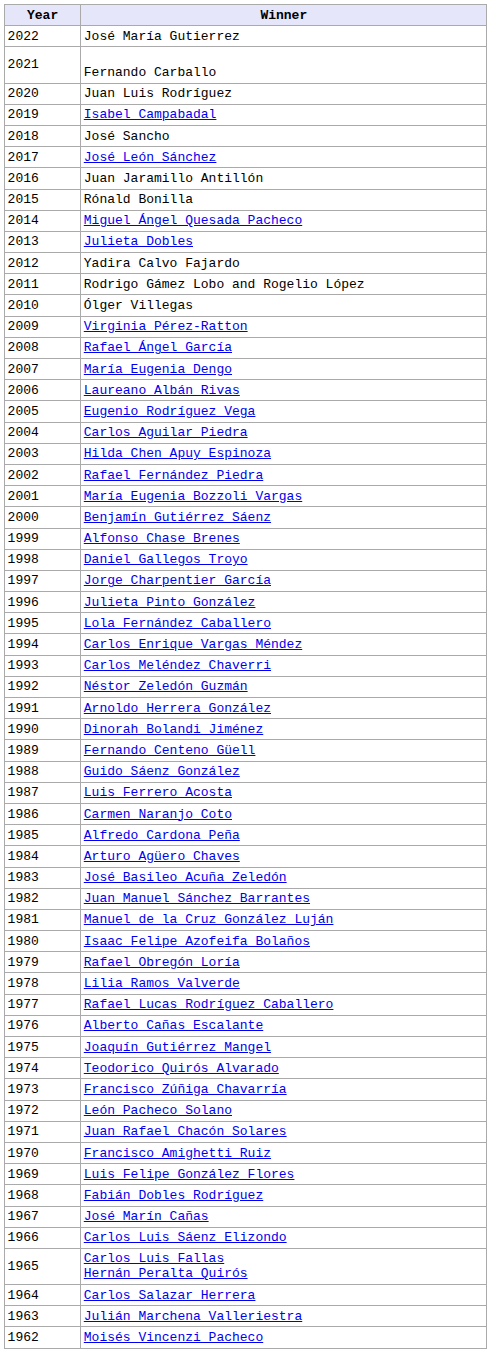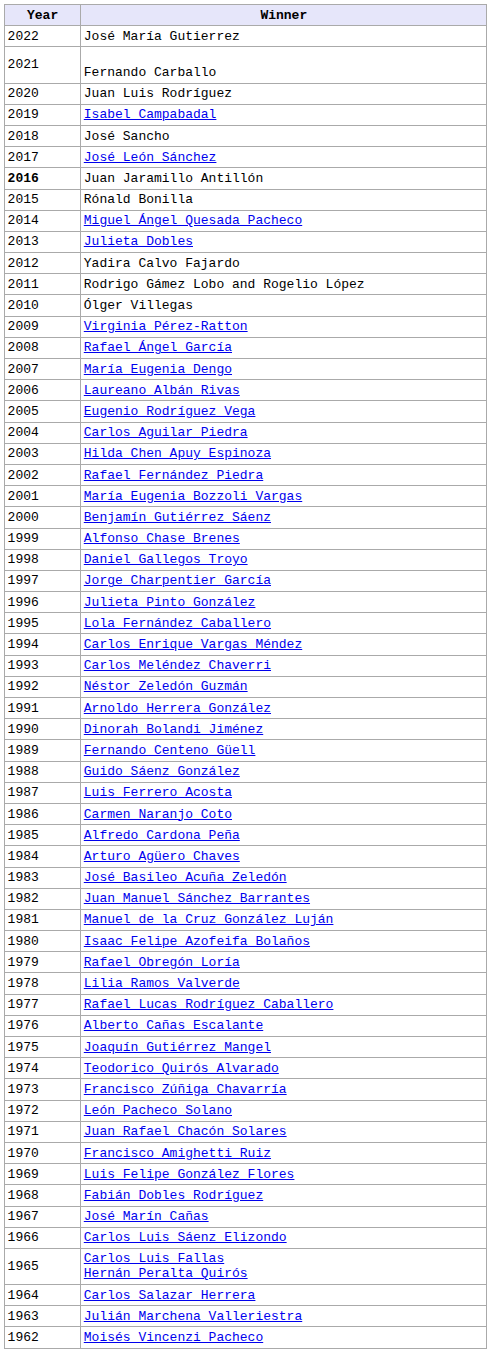Juan Jaramillo Antillón | Year: normal -> bold
